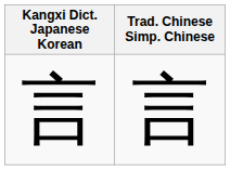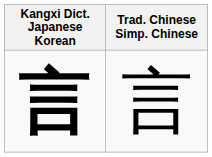row 2 | Kangxi Dict. Japanese Korean: normal -> bold
